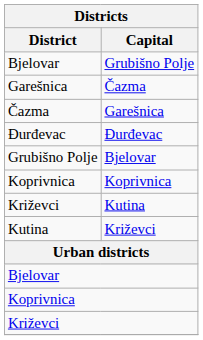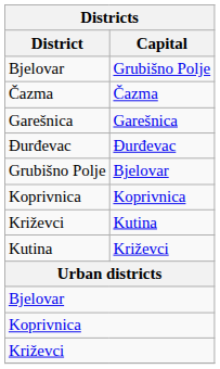row 4 | District: Garešnica -> Čazma
row 5 | District: Čazma -> Garešnica
